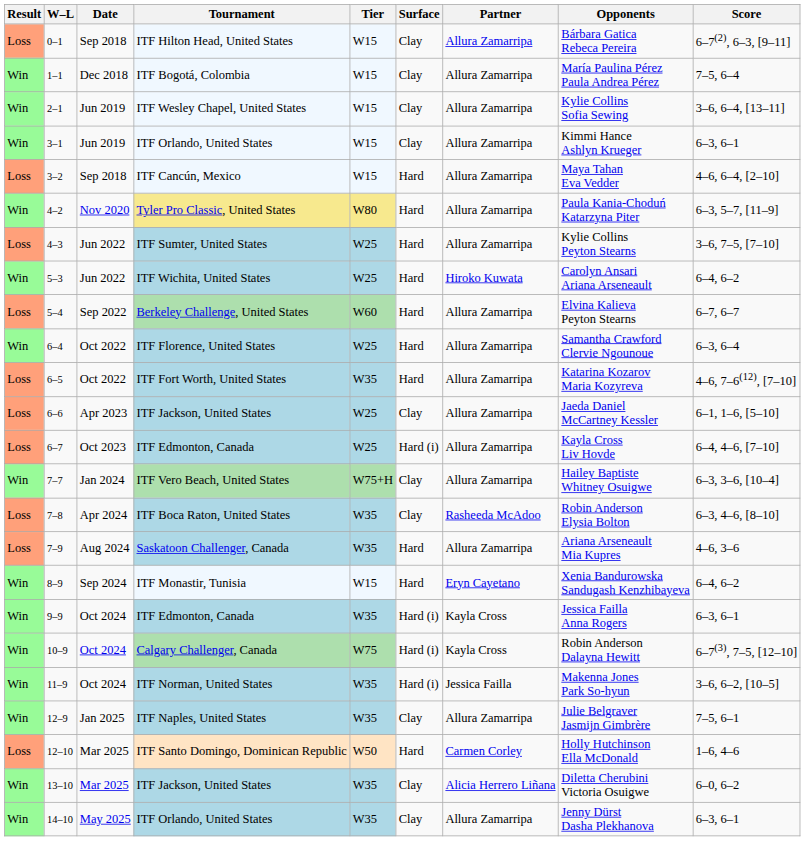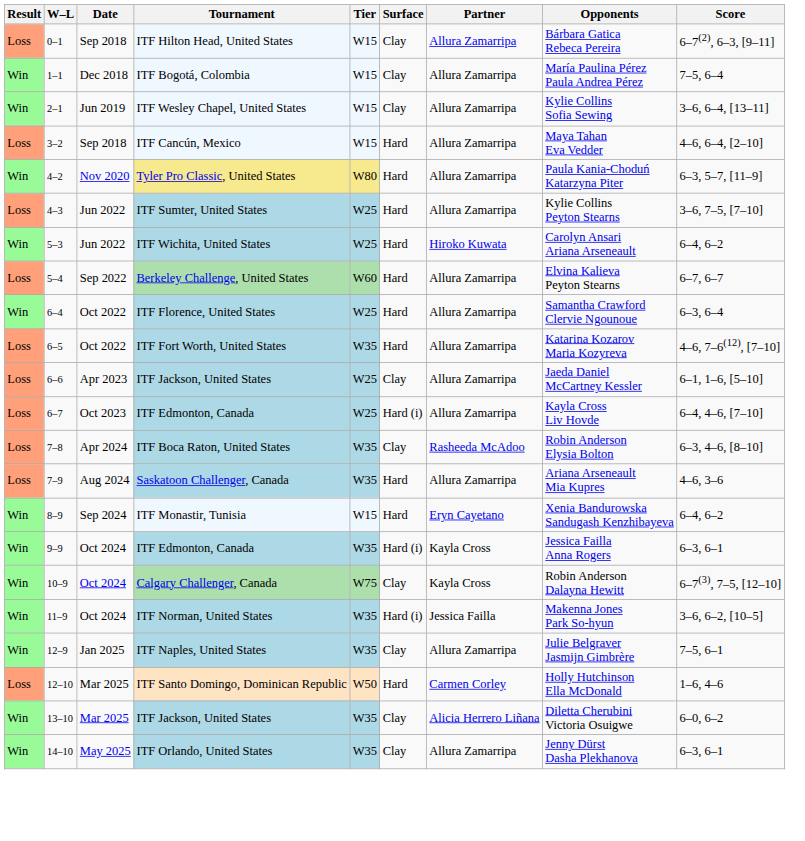- row: Win | 3–1 | Jun 2019 | ITF Orlando, United States | W15 | Clay | Allura Zamarripa | Kimmi Hance Ashlyn Krueger | 6–3, 6–1
- row: Win | 7–7 | Jan 2024 | ITF Vero Beach, United States | W75+H | Clay | Allura Zamarripa | Hailey Baptiste Whitney Osuigwe | 6–3, 3–6, [10–4]
10–9 | Surface: Hard (i) -> Clay
